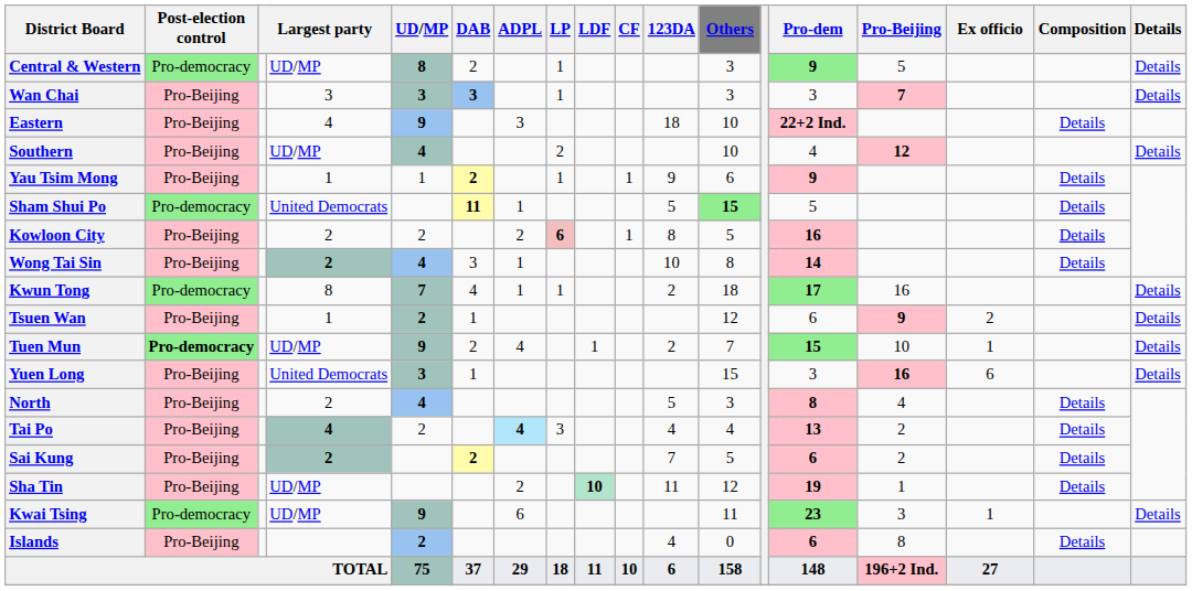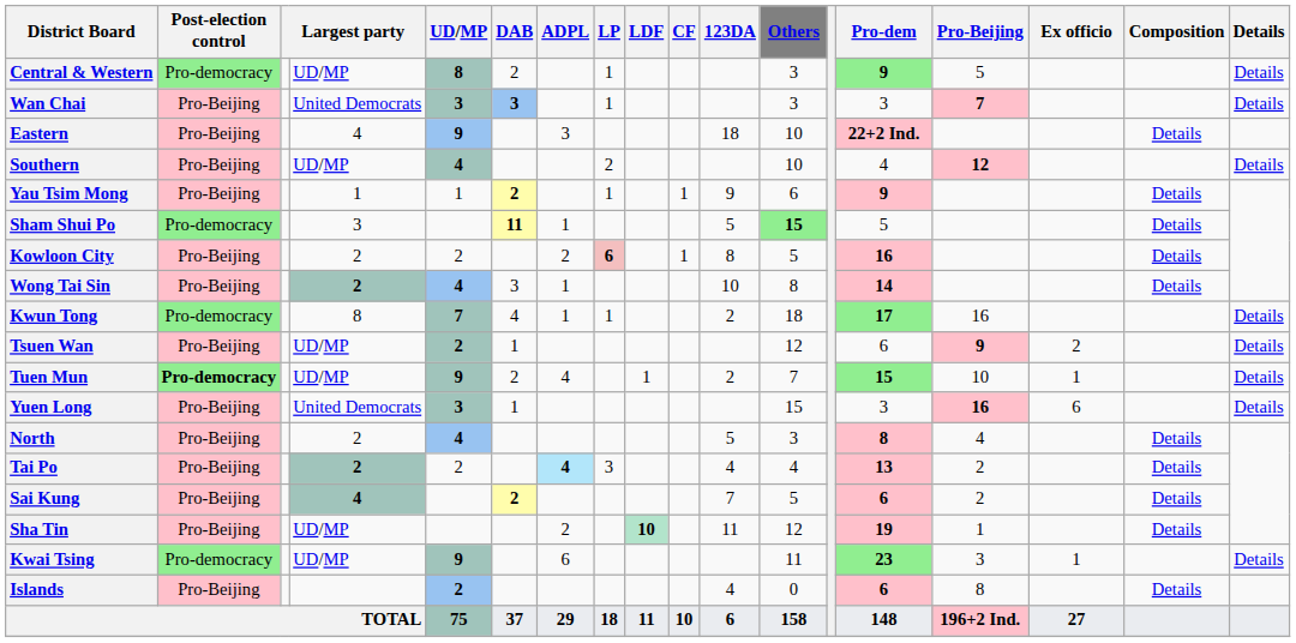Wan Chai | column 4: 3 -> United Democrats
Sham Shui Po | column 4: United Democrats -> 3
Tsuen Wan | column 4: 1 -> UD/MP
Tai Po | column 4: 4 -> 2
Sai Kung | column 4: 2 -> 4
